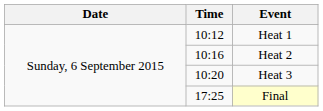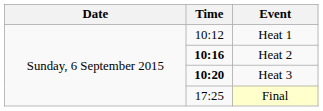Heat 2 | Time: normal -> bold
Heat 3 | Time: normal -> bold
